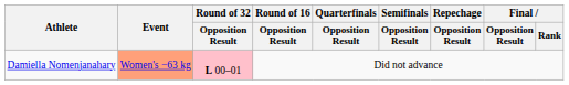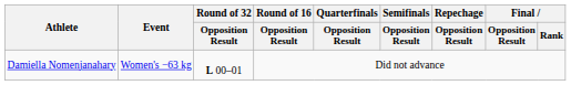Damiella Nomenjanahary | Event: lightsalmon background -> no background
Damiella Nomenjanahary | Round of 32 / Opposition Result: pink background -> no background
